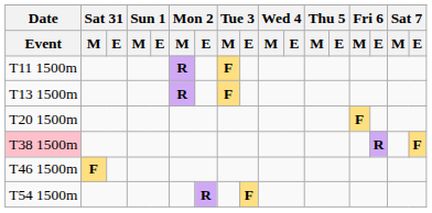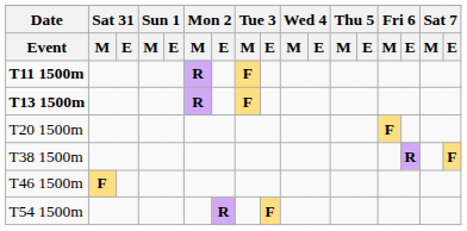T11 1500m | Date / Event: normal -> bold
T13 1500m | Date / Event: normal -> bold
T38 1500m | Date / Event: pink background -> no background
